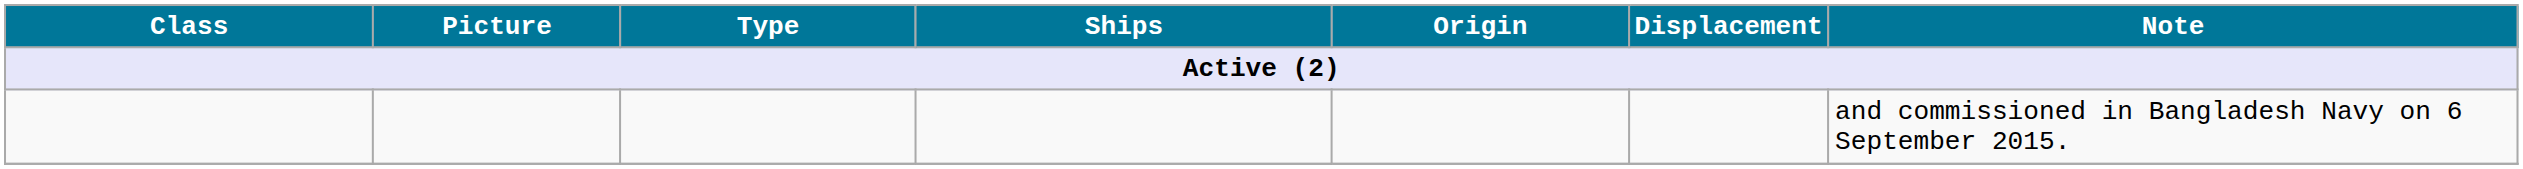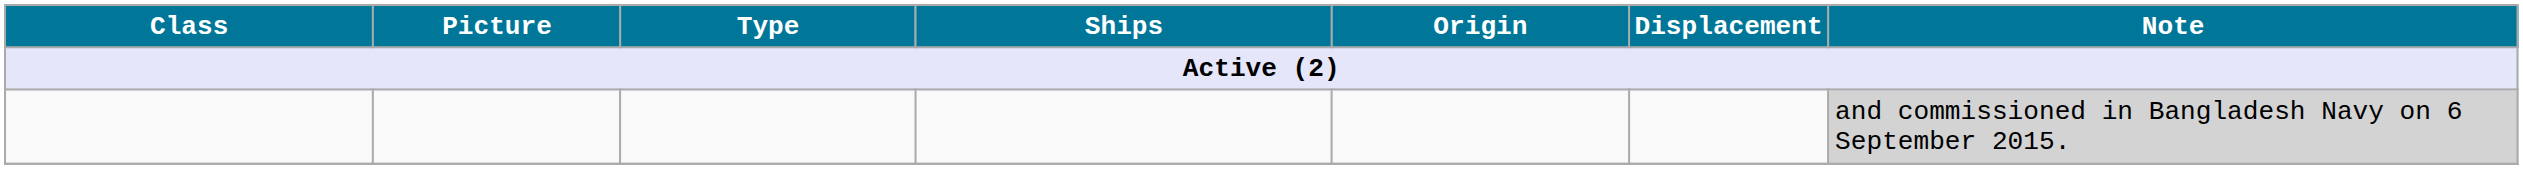row 3 | Note: no background -> lightgrey background
